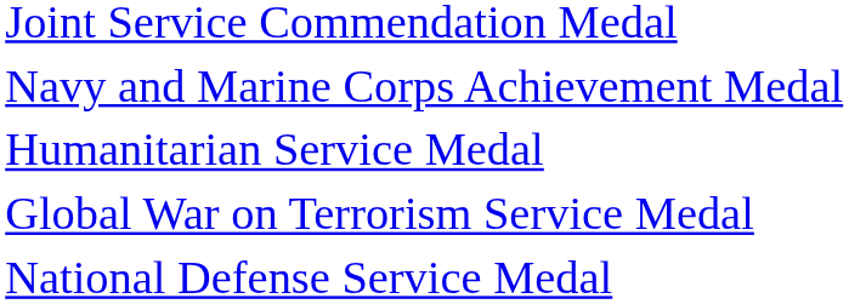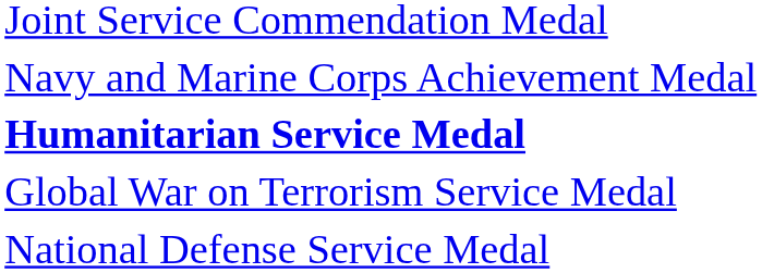row 3 | column 1: normal -> bold
